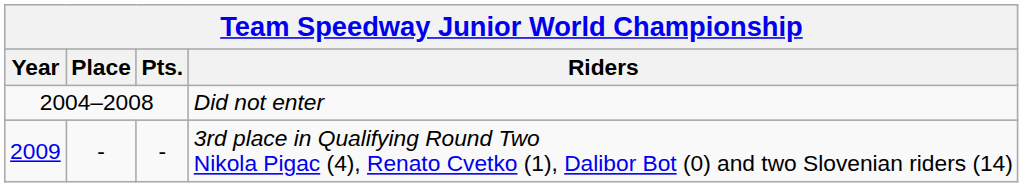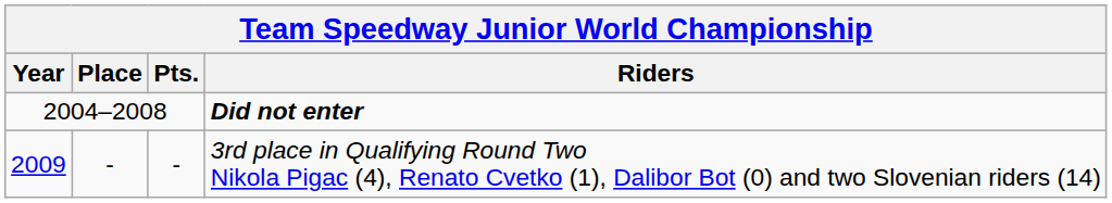Did not enter | Riders: normal -> bold
